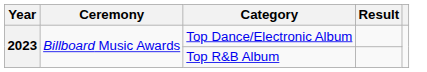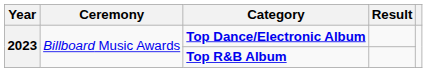Top Dance/Electronic Album | Category: normal -> bold
Top R&B Album | Category: normal -> bold
